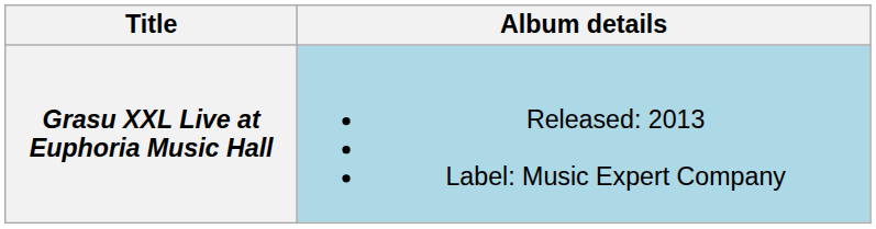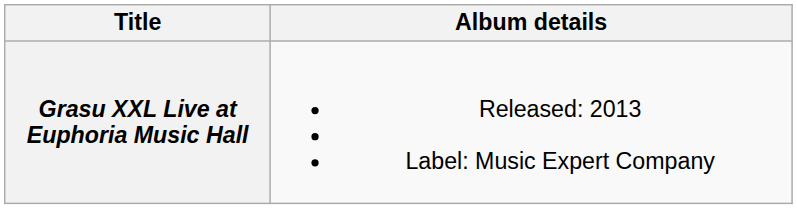Grasu XXL Live at Euphoria Music Hall | Album details: lightblue background -> no background
